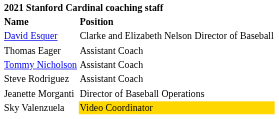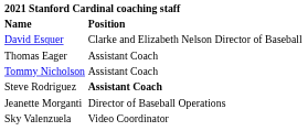Steve Rodriguez | Position: normal -> bold
Sky Valenzuela | Position: gold background -> no background
